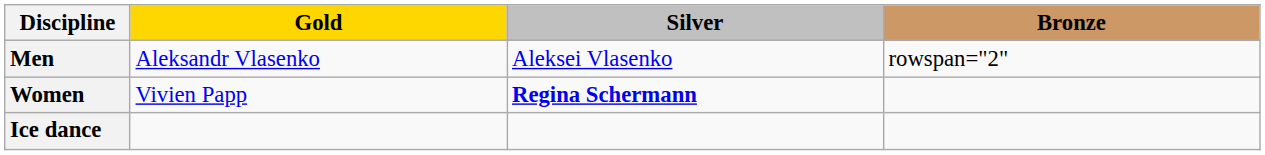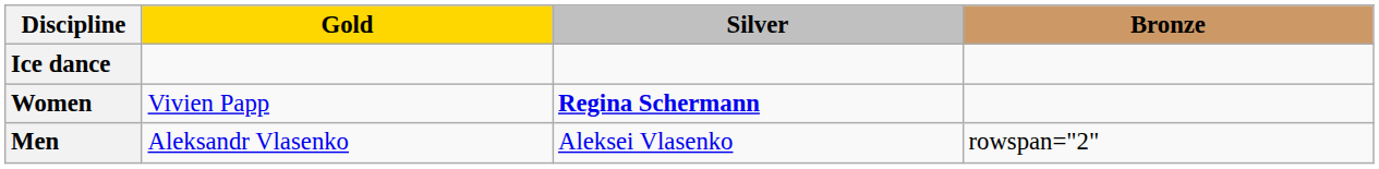rows swapped: Men <-> Ice dance
